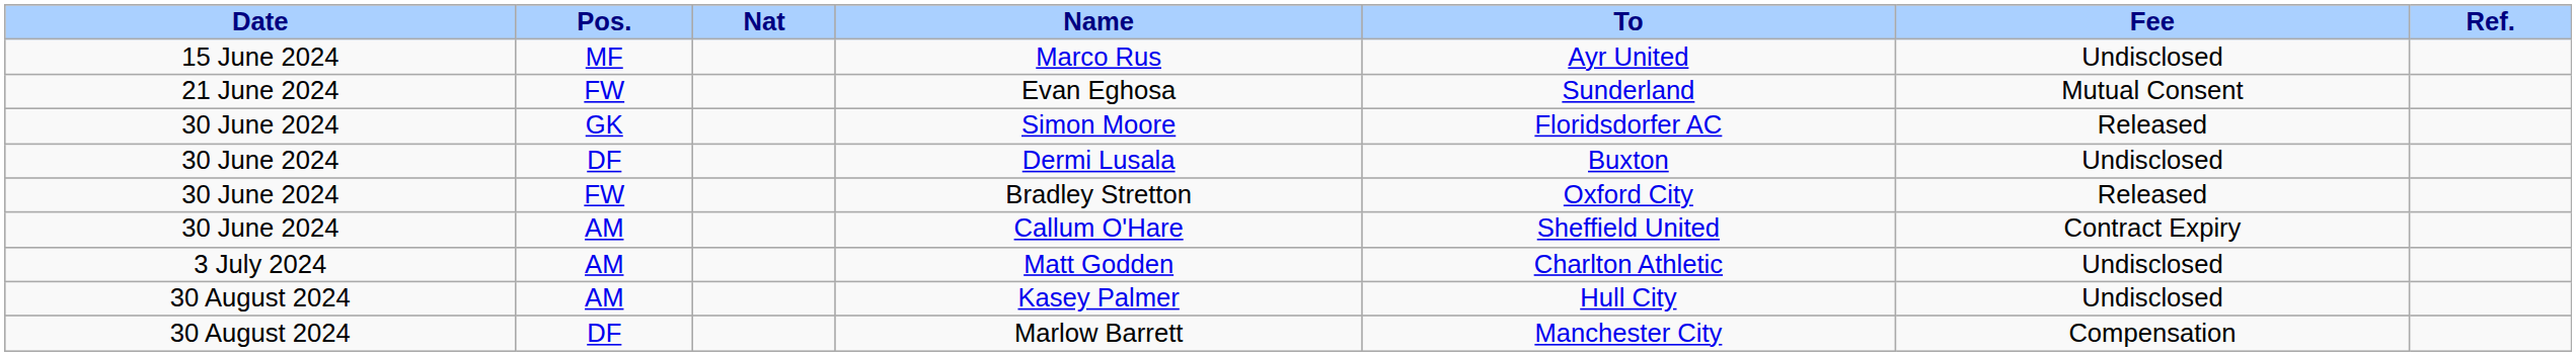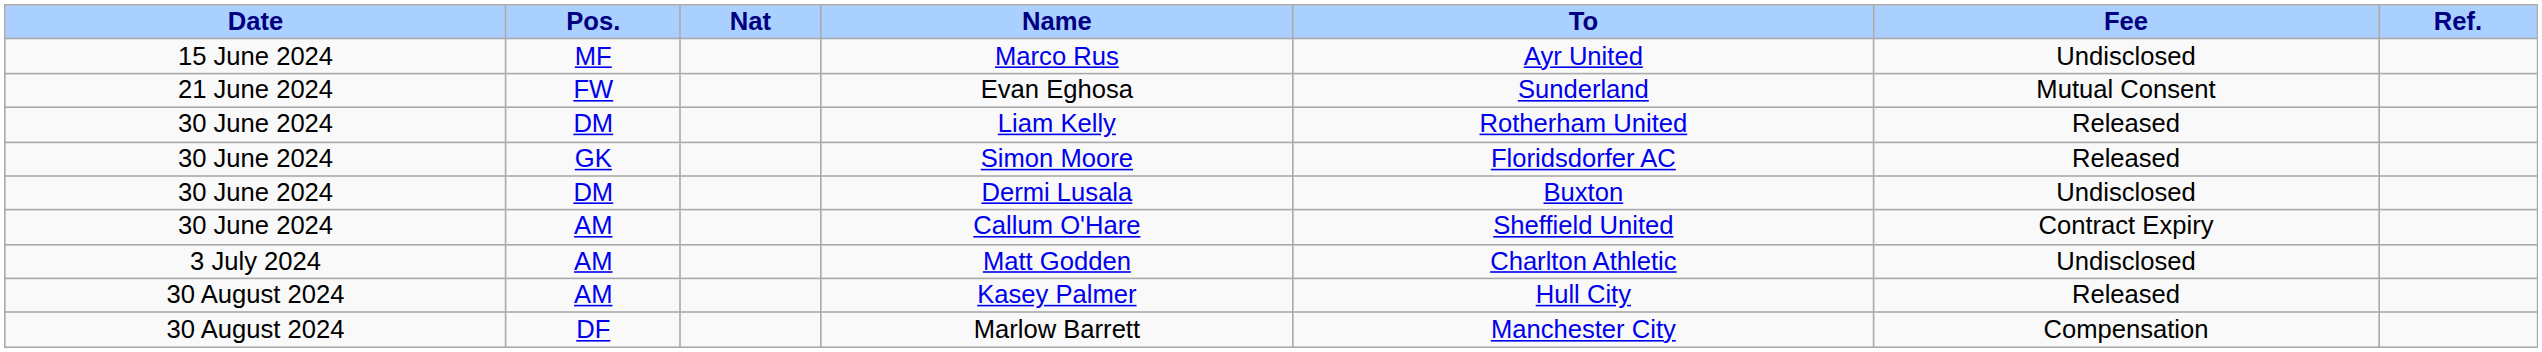+ row: 30 June 2024 | DM | Liam Kelly | Rotherham United | Released
Dermi Lusala | Pos.: DF -> DM
- row: 30 June 2024 | FW | Bradley Stretton | Oxford City | Released
Kasey Palmer | Fee: Undisclosed -> Released
